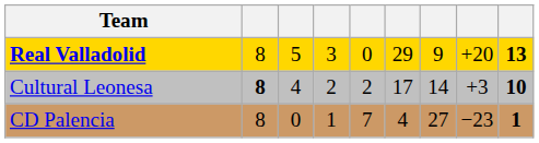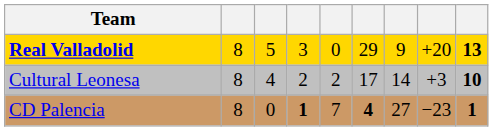Cultural Leonesa | column 2: bold -> normal
CD Palencia | column 4: normal -> bold
CD Palencia | column 6: normal -> bold
